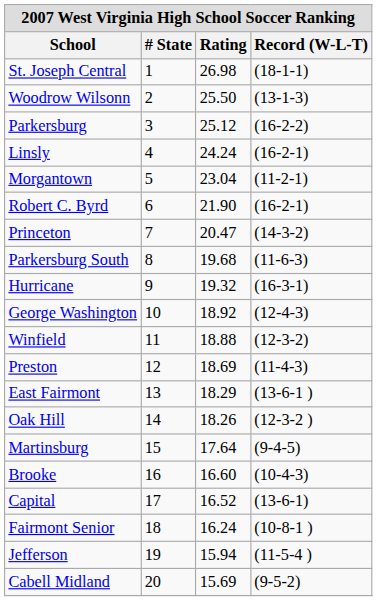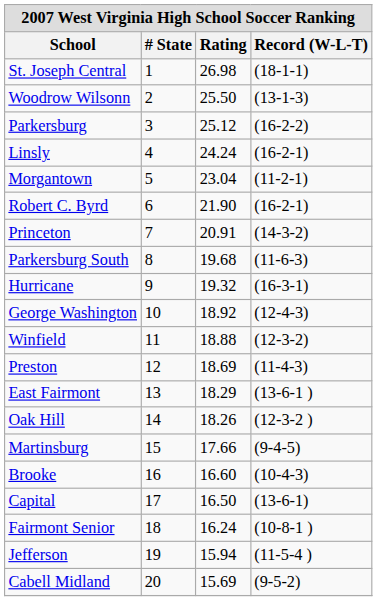Princeton | Rating: 20.47 -> 20.91
Martinsburg | Rating: 17.64 -> 17.66
Capital | Rating: 16.52 -> 16.50
